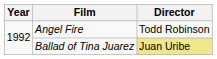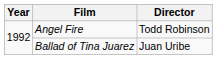Ballad of Tina Juarez | Director: khaki background -> no background
